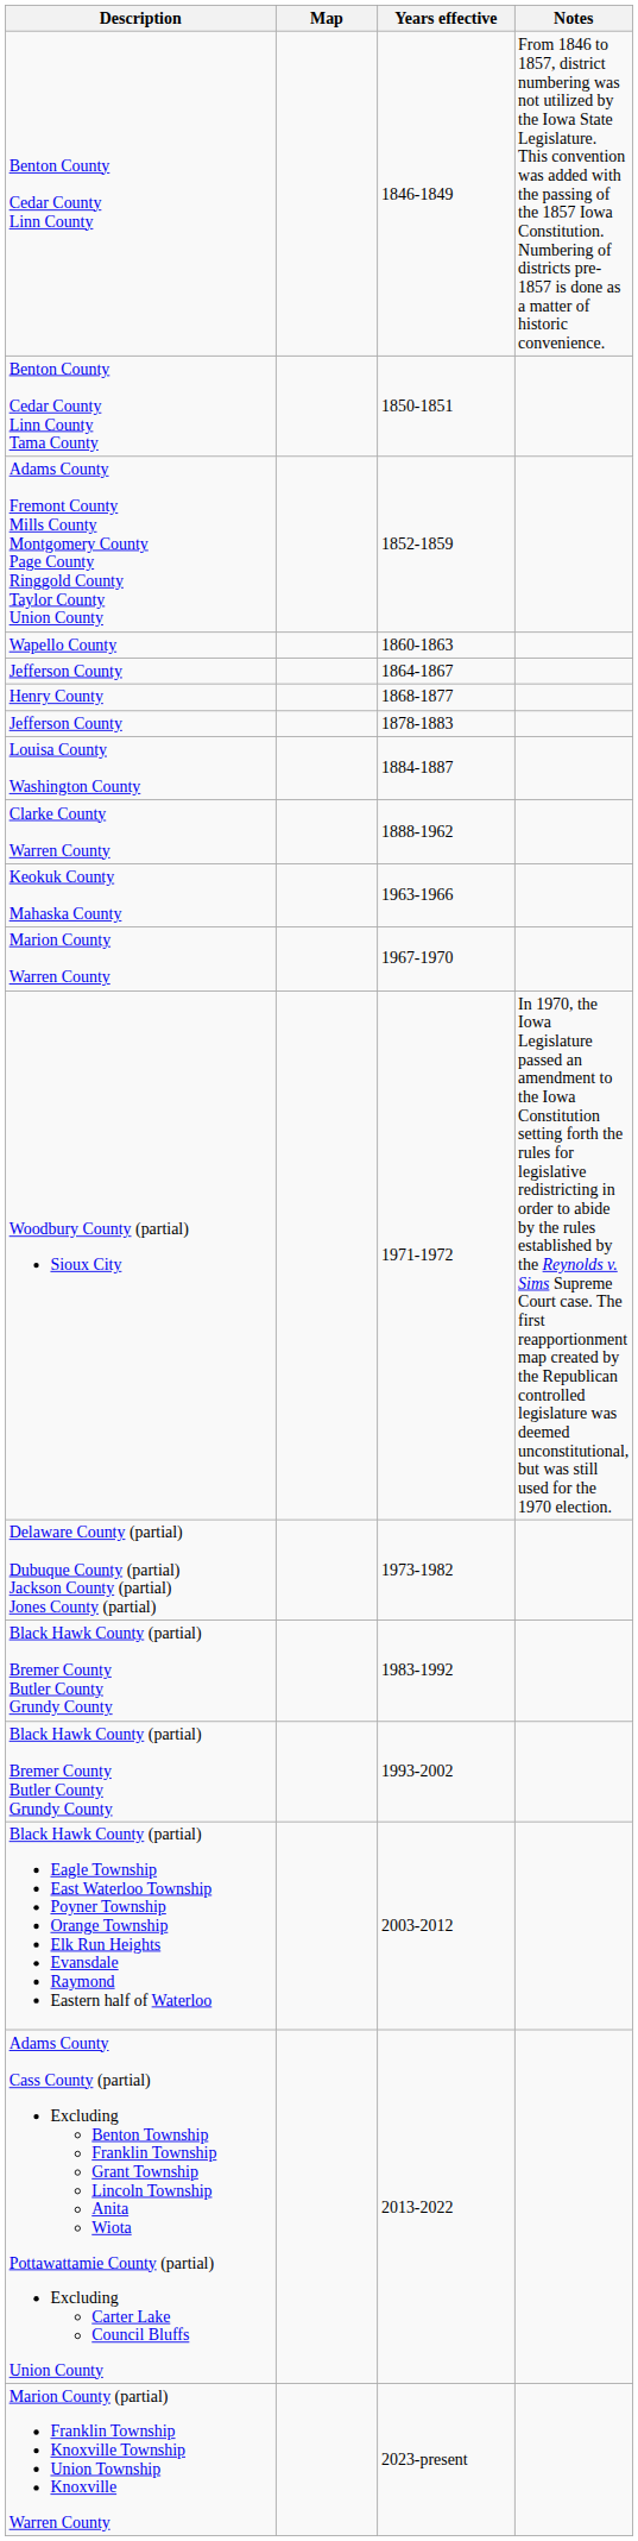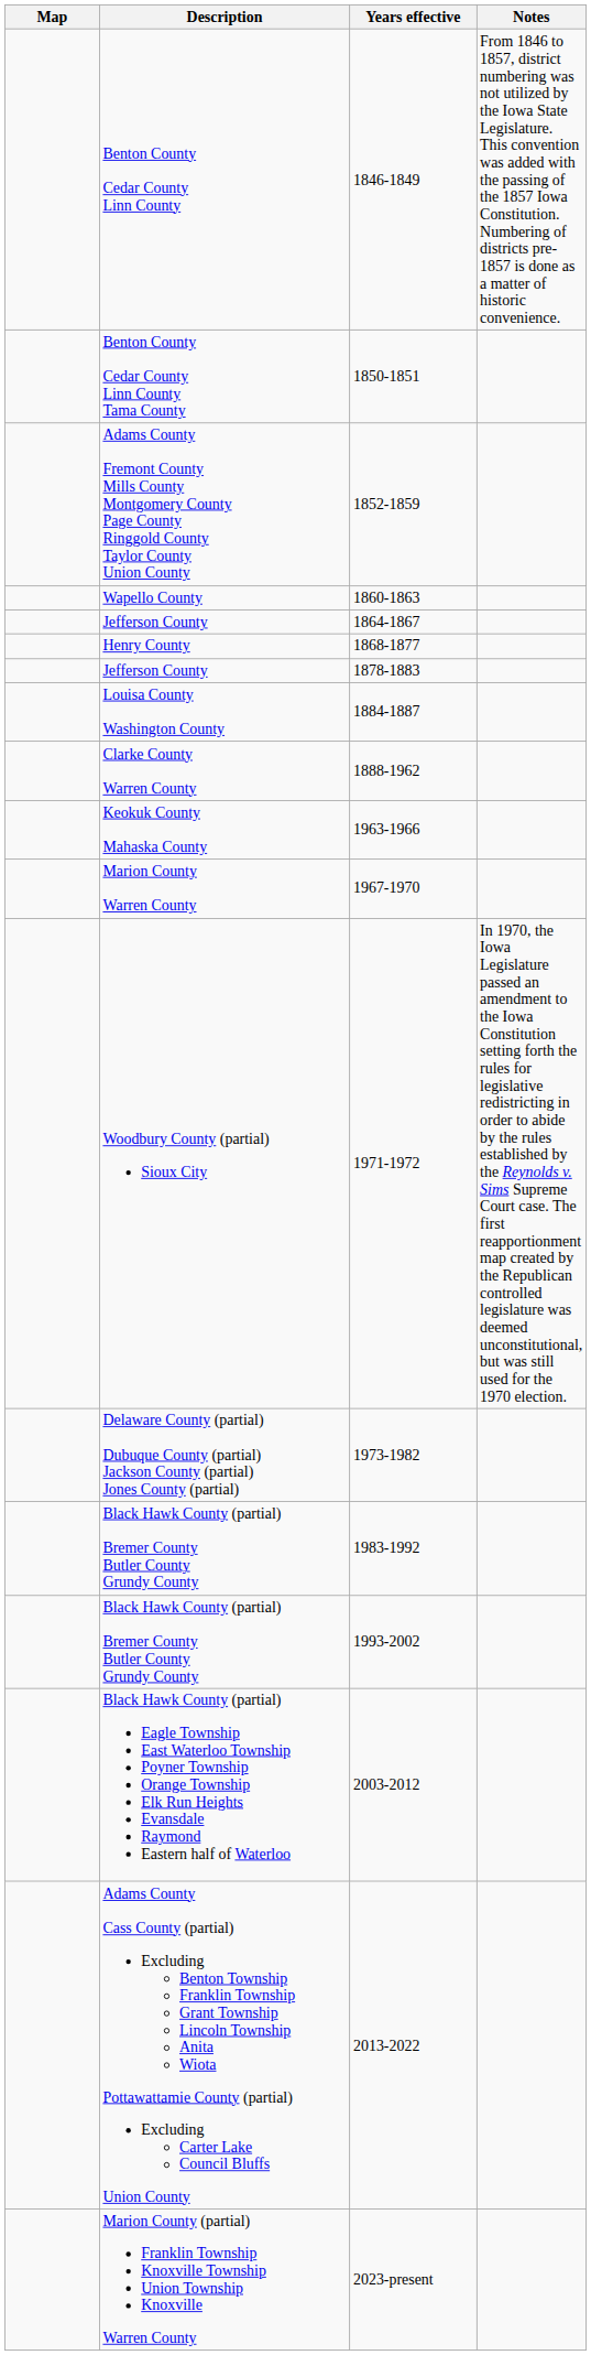columns swapped: Map <-> Description
